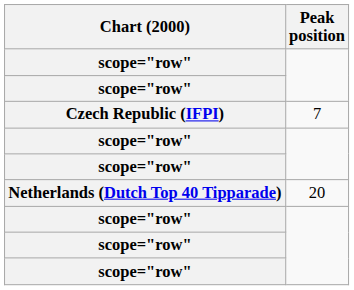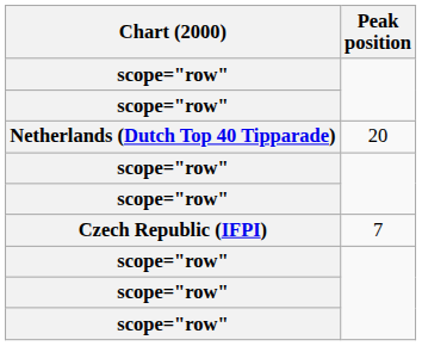rows swapped: Czech Republic (IFPI) <-> Netherlands (Dutch Top 40 Tipparade)
